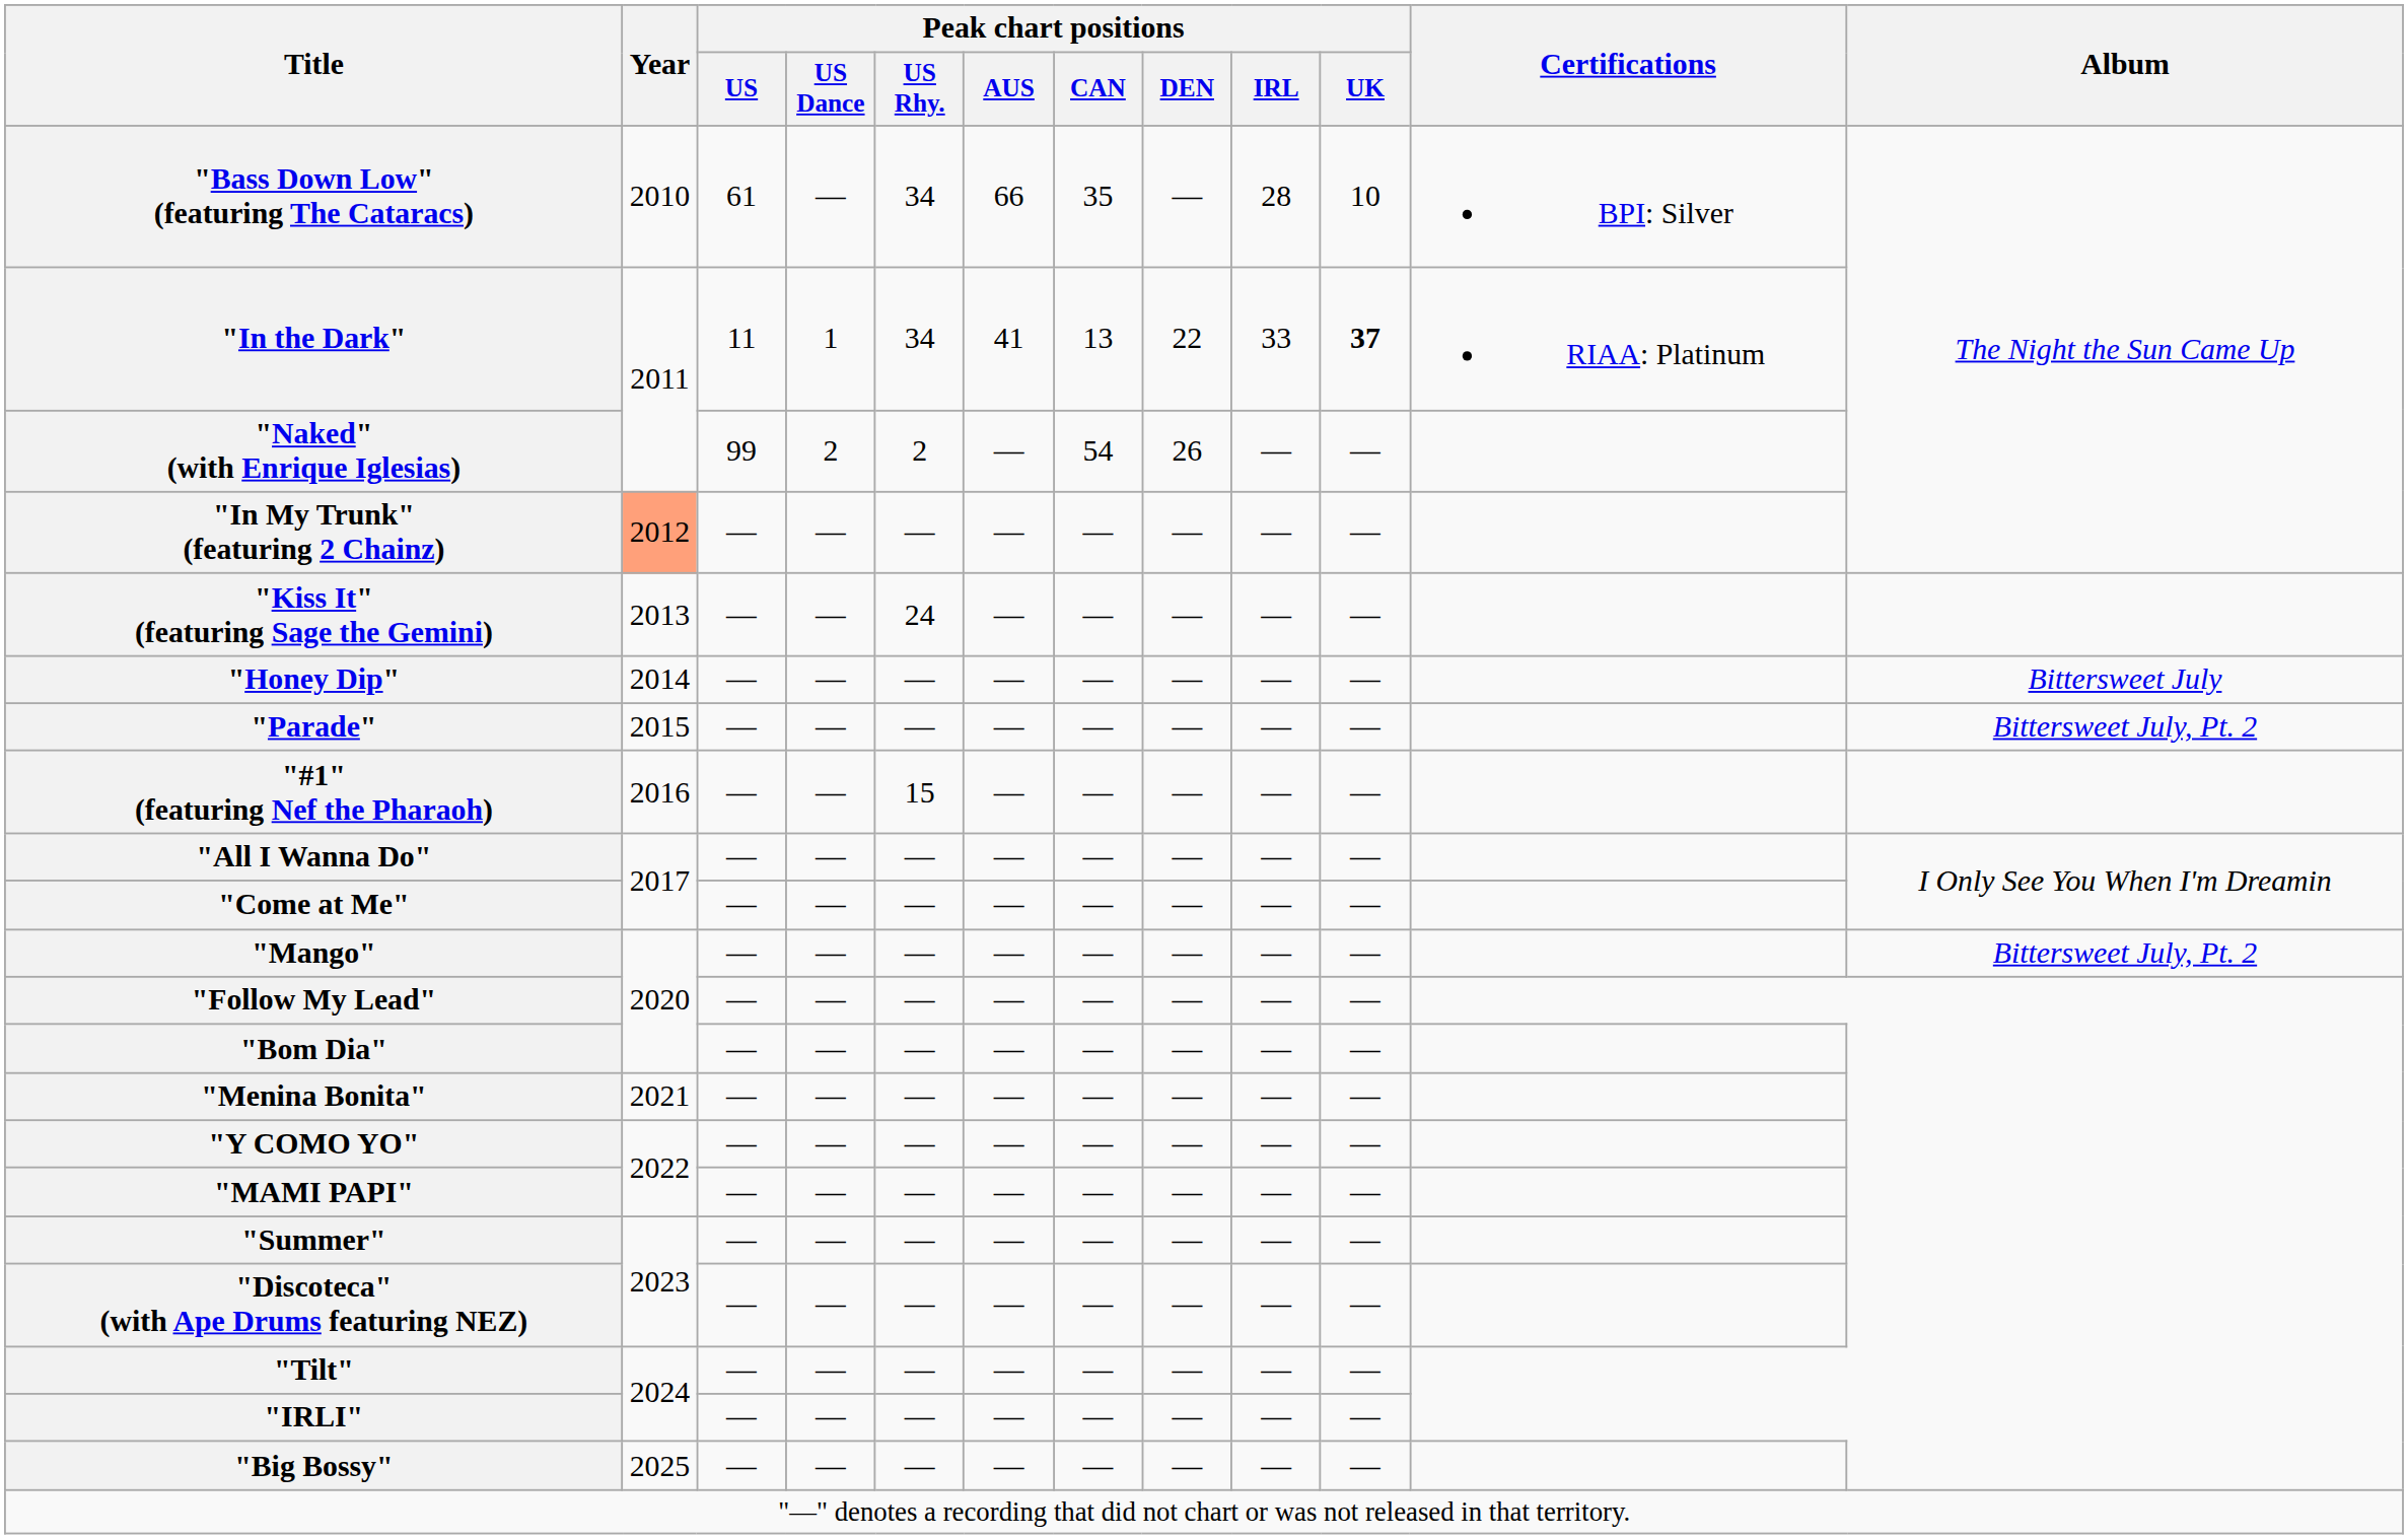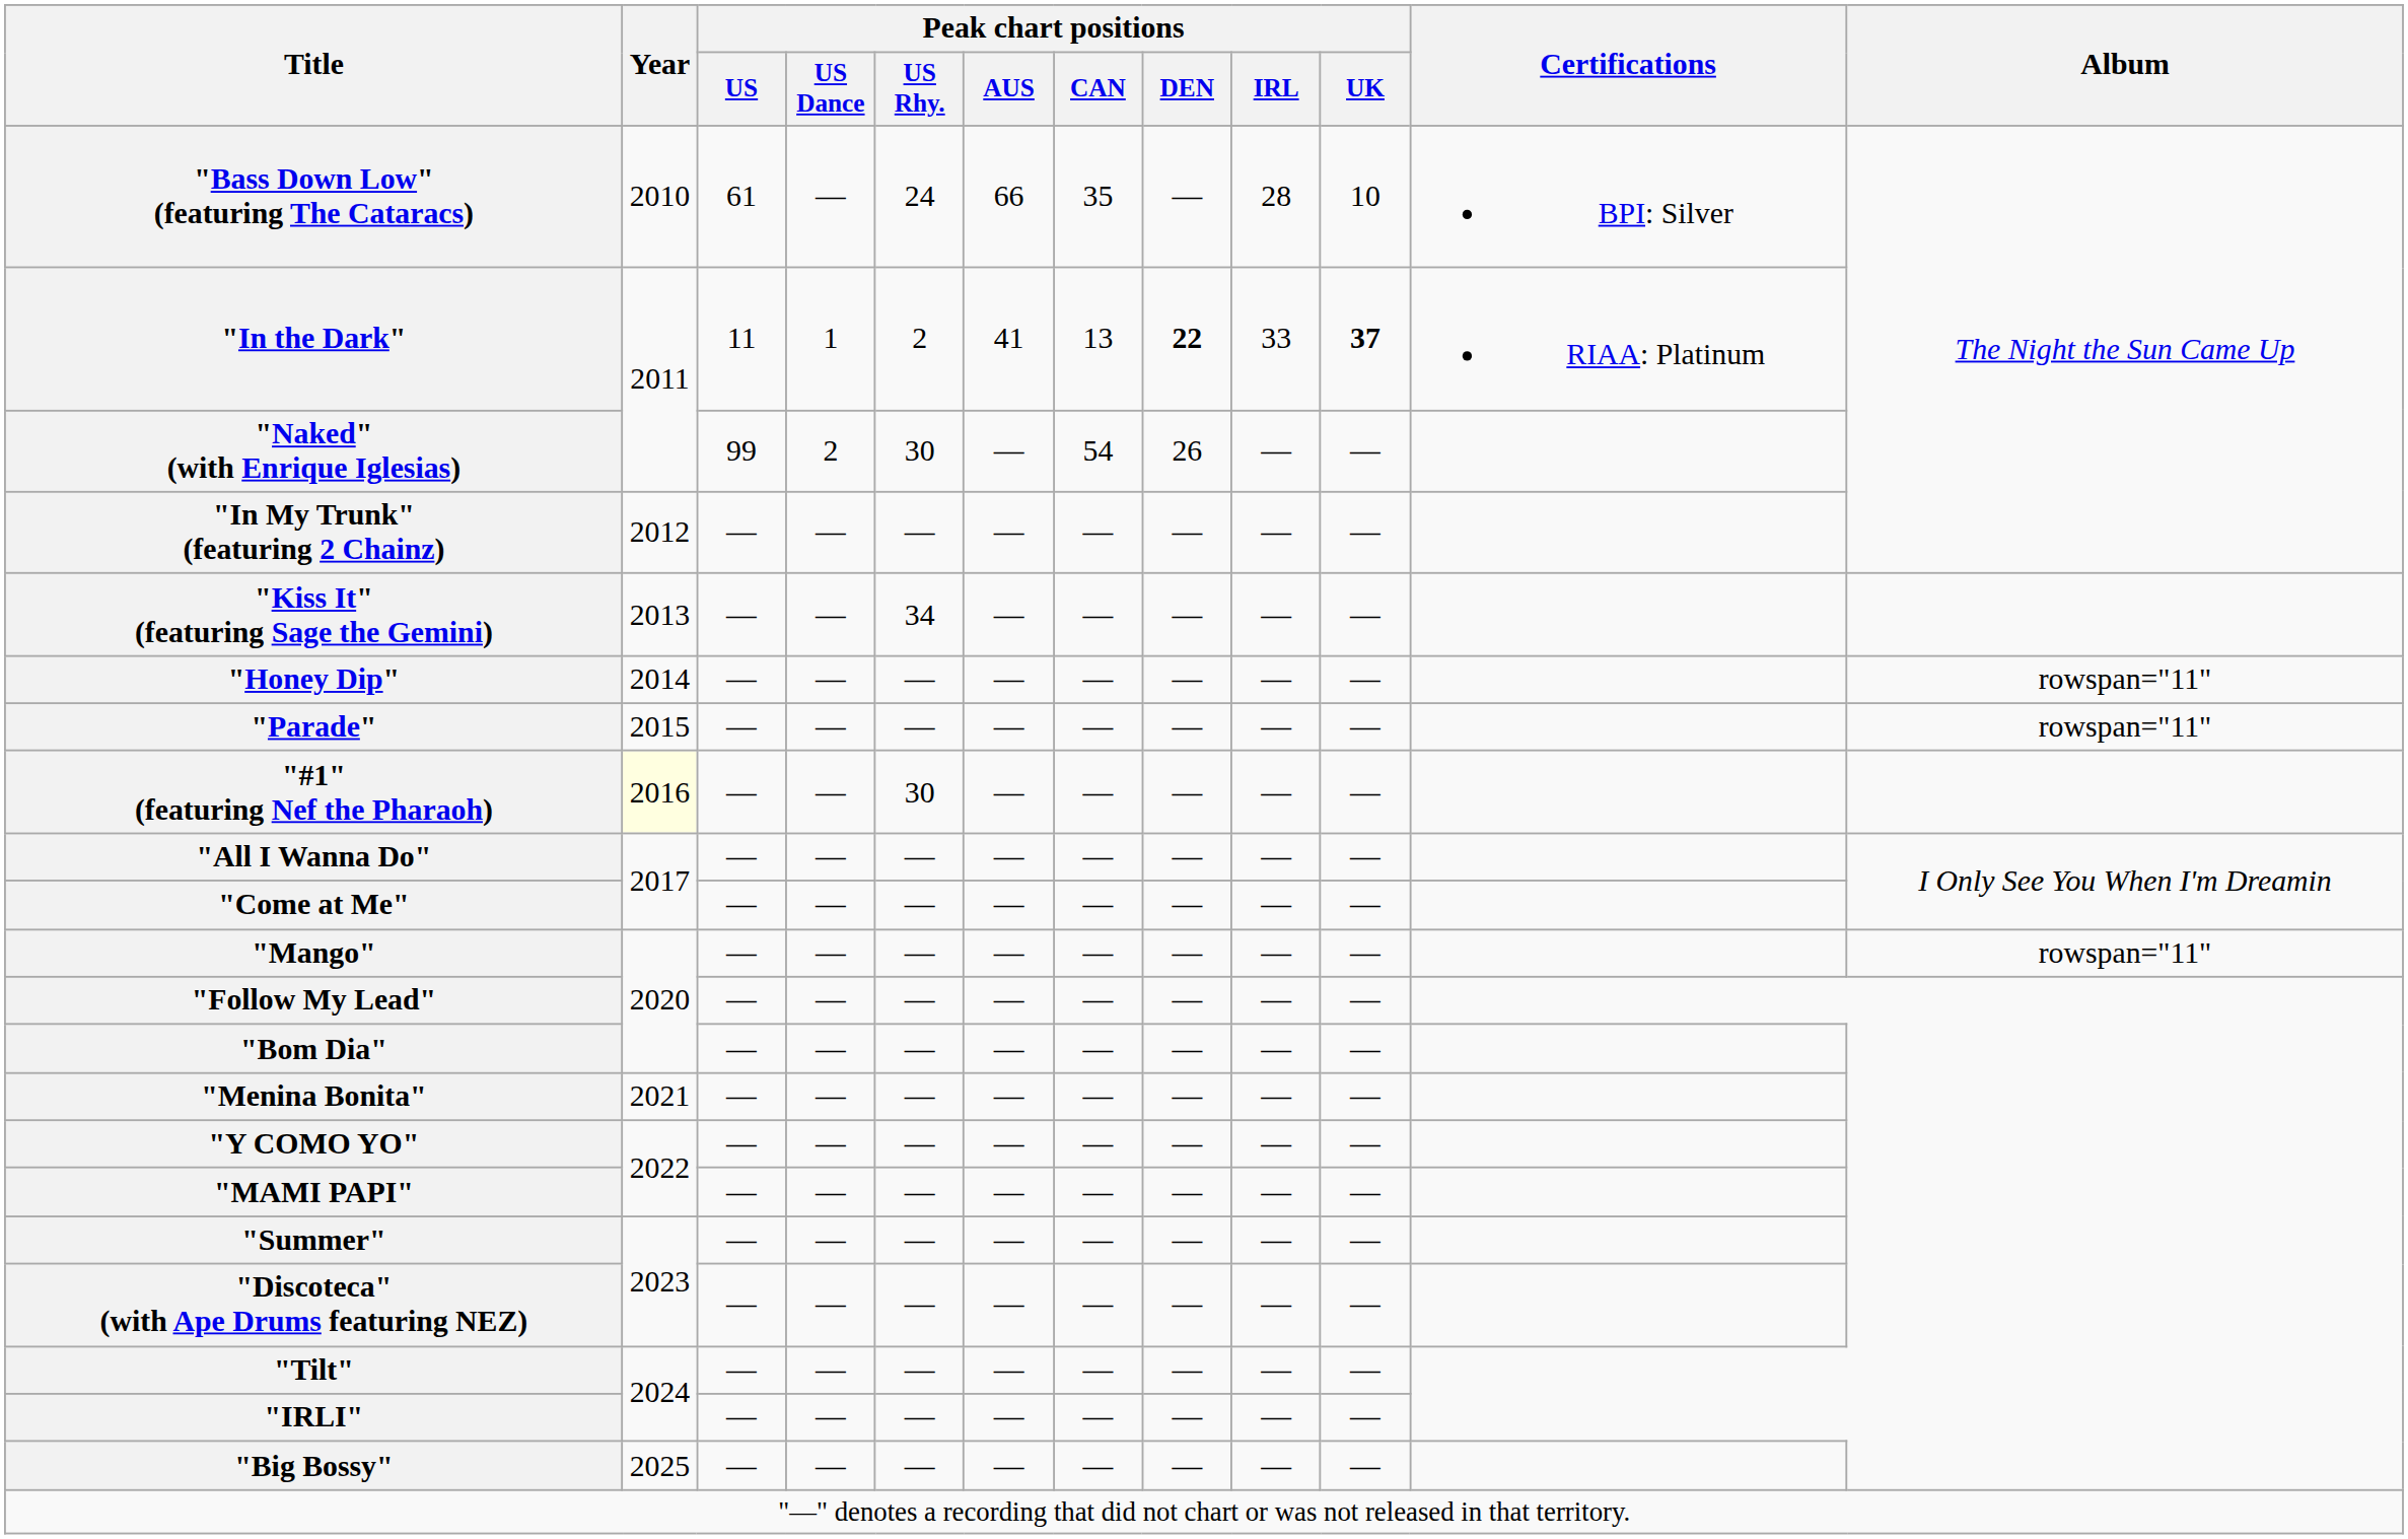"Bass Down Low" (featuring The Cataracs) | Peak chart positions / US Rhy.: 34 -> 24
"In the Dark" | Peak chart positions / US Rhy.: 34 -> 2
"In the Dark" | Peak chart positions / DEN: normal -> bold
"Naked" (with Enrique Iglesias) | Peak chart positions / US Rhy.: 2 -> 30
"In My Trunk" (featuring 2 Chainz) | Year: lightsalmon background -> no background
"Kiss It" (featuring Sage the Gemini) | Peak chart positions / US Rhy.: 24 -> 34
"Honey Dip" | Album: Bittersweet July -> rowspan="11"
"Parade" | Album: Bittersweet July, Pt. 2 -> rowspan="11"
"#1" (featuring Nef the Pharaoh) | Year: no background -> lightyellow background
"#1" (featuring Nef the Pharaoh) | Peak chart positions / US Rhy.: 15 -> 30
"Mango" | Album: Bittersweet July, Pt. 2 -> rowspan="11"
